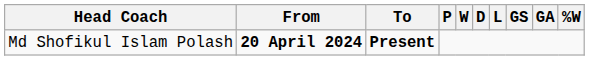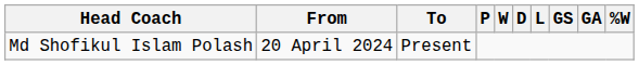Md Shofikul Islam Polash | From: bold -> normal
Md Shofikul Islam Polash | To: bold -> normal
